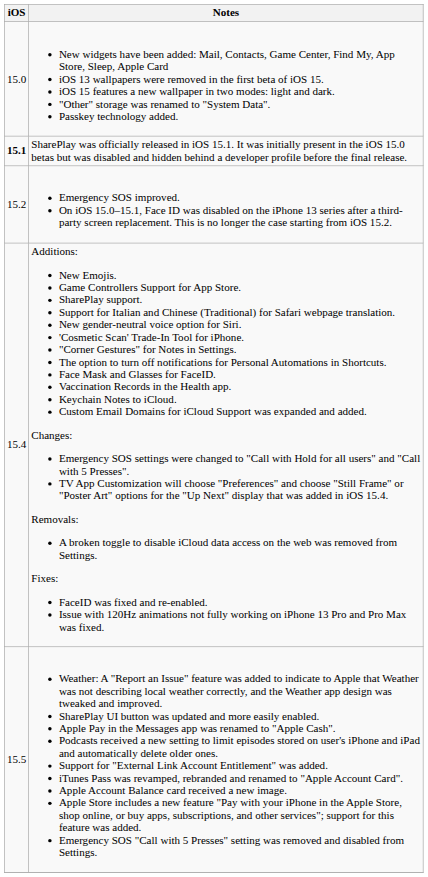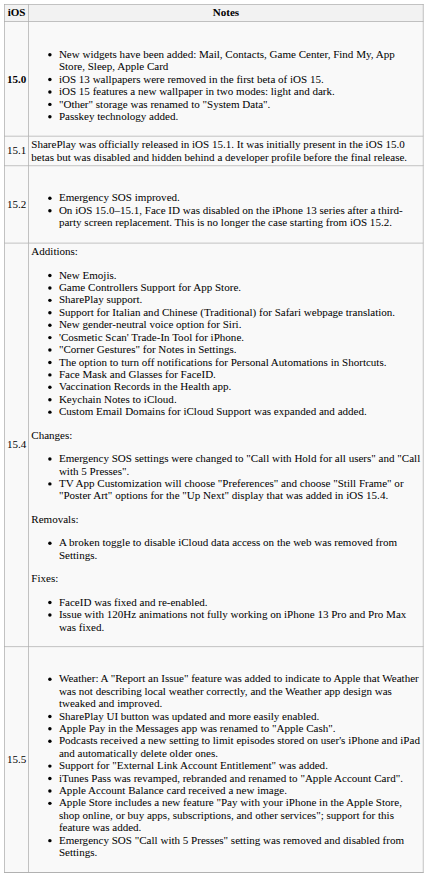row 2 | iOS: normal -> bold
row 3 | iOS: bold -> normal
